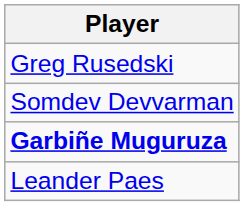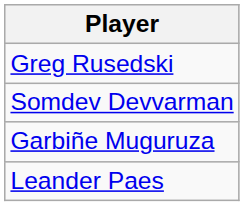row 4 | column 1: bold -> normal
